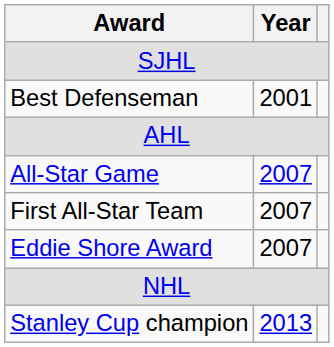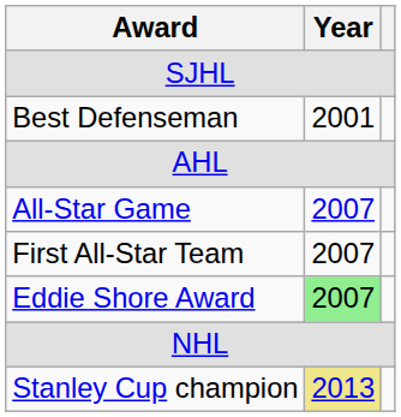Eddie Shore Award | Year: no background -> lightgreen background
Stanley Cup champion | Year: no background -> khaki background
